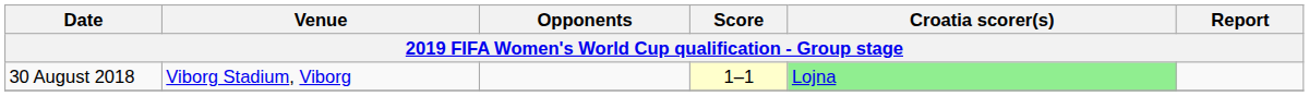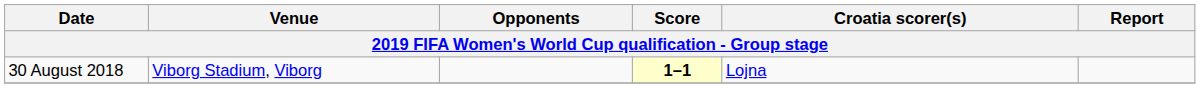30 August 2018 | Score: normal -> bold
30 August 2018 | Croatia scorer(s): lightgreen background -> no background
